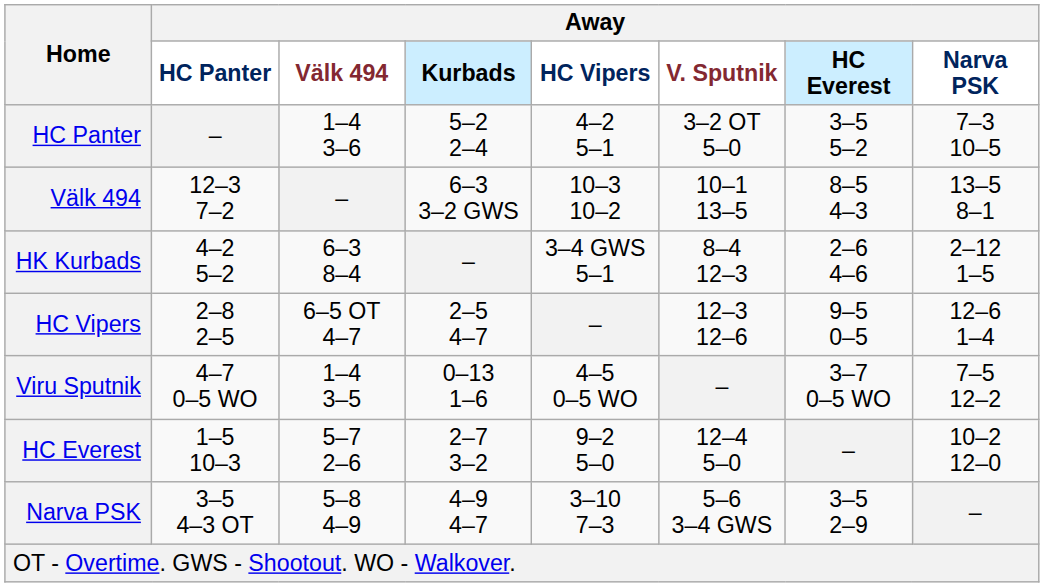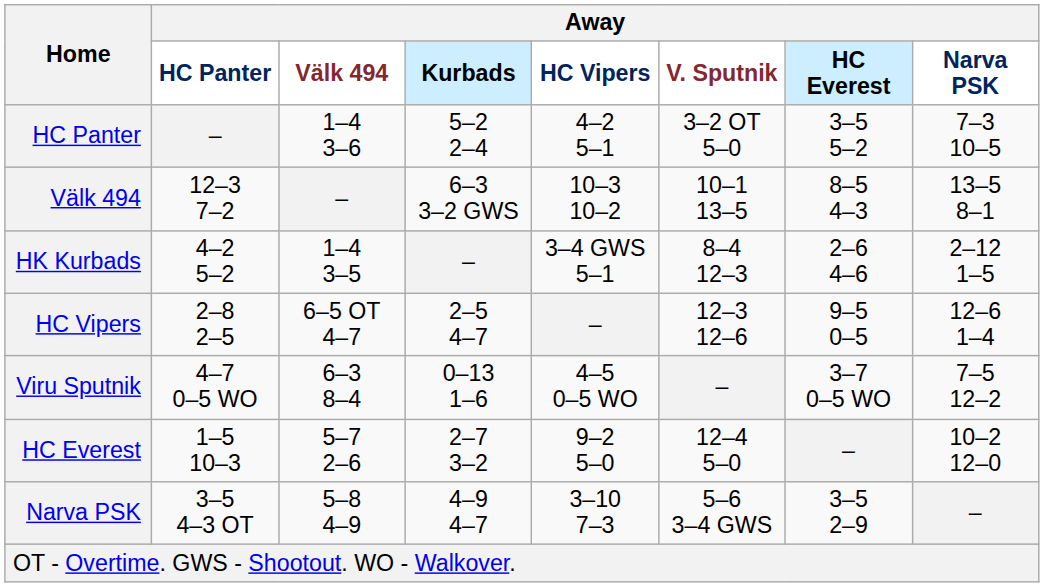HK Kurbads | Away / Välk 494: 6–3 8–4 -> 1–4 3–5
Viru Sputnik | Away / Välk 494: 1–4 3–5 -> 6–3 8–4
